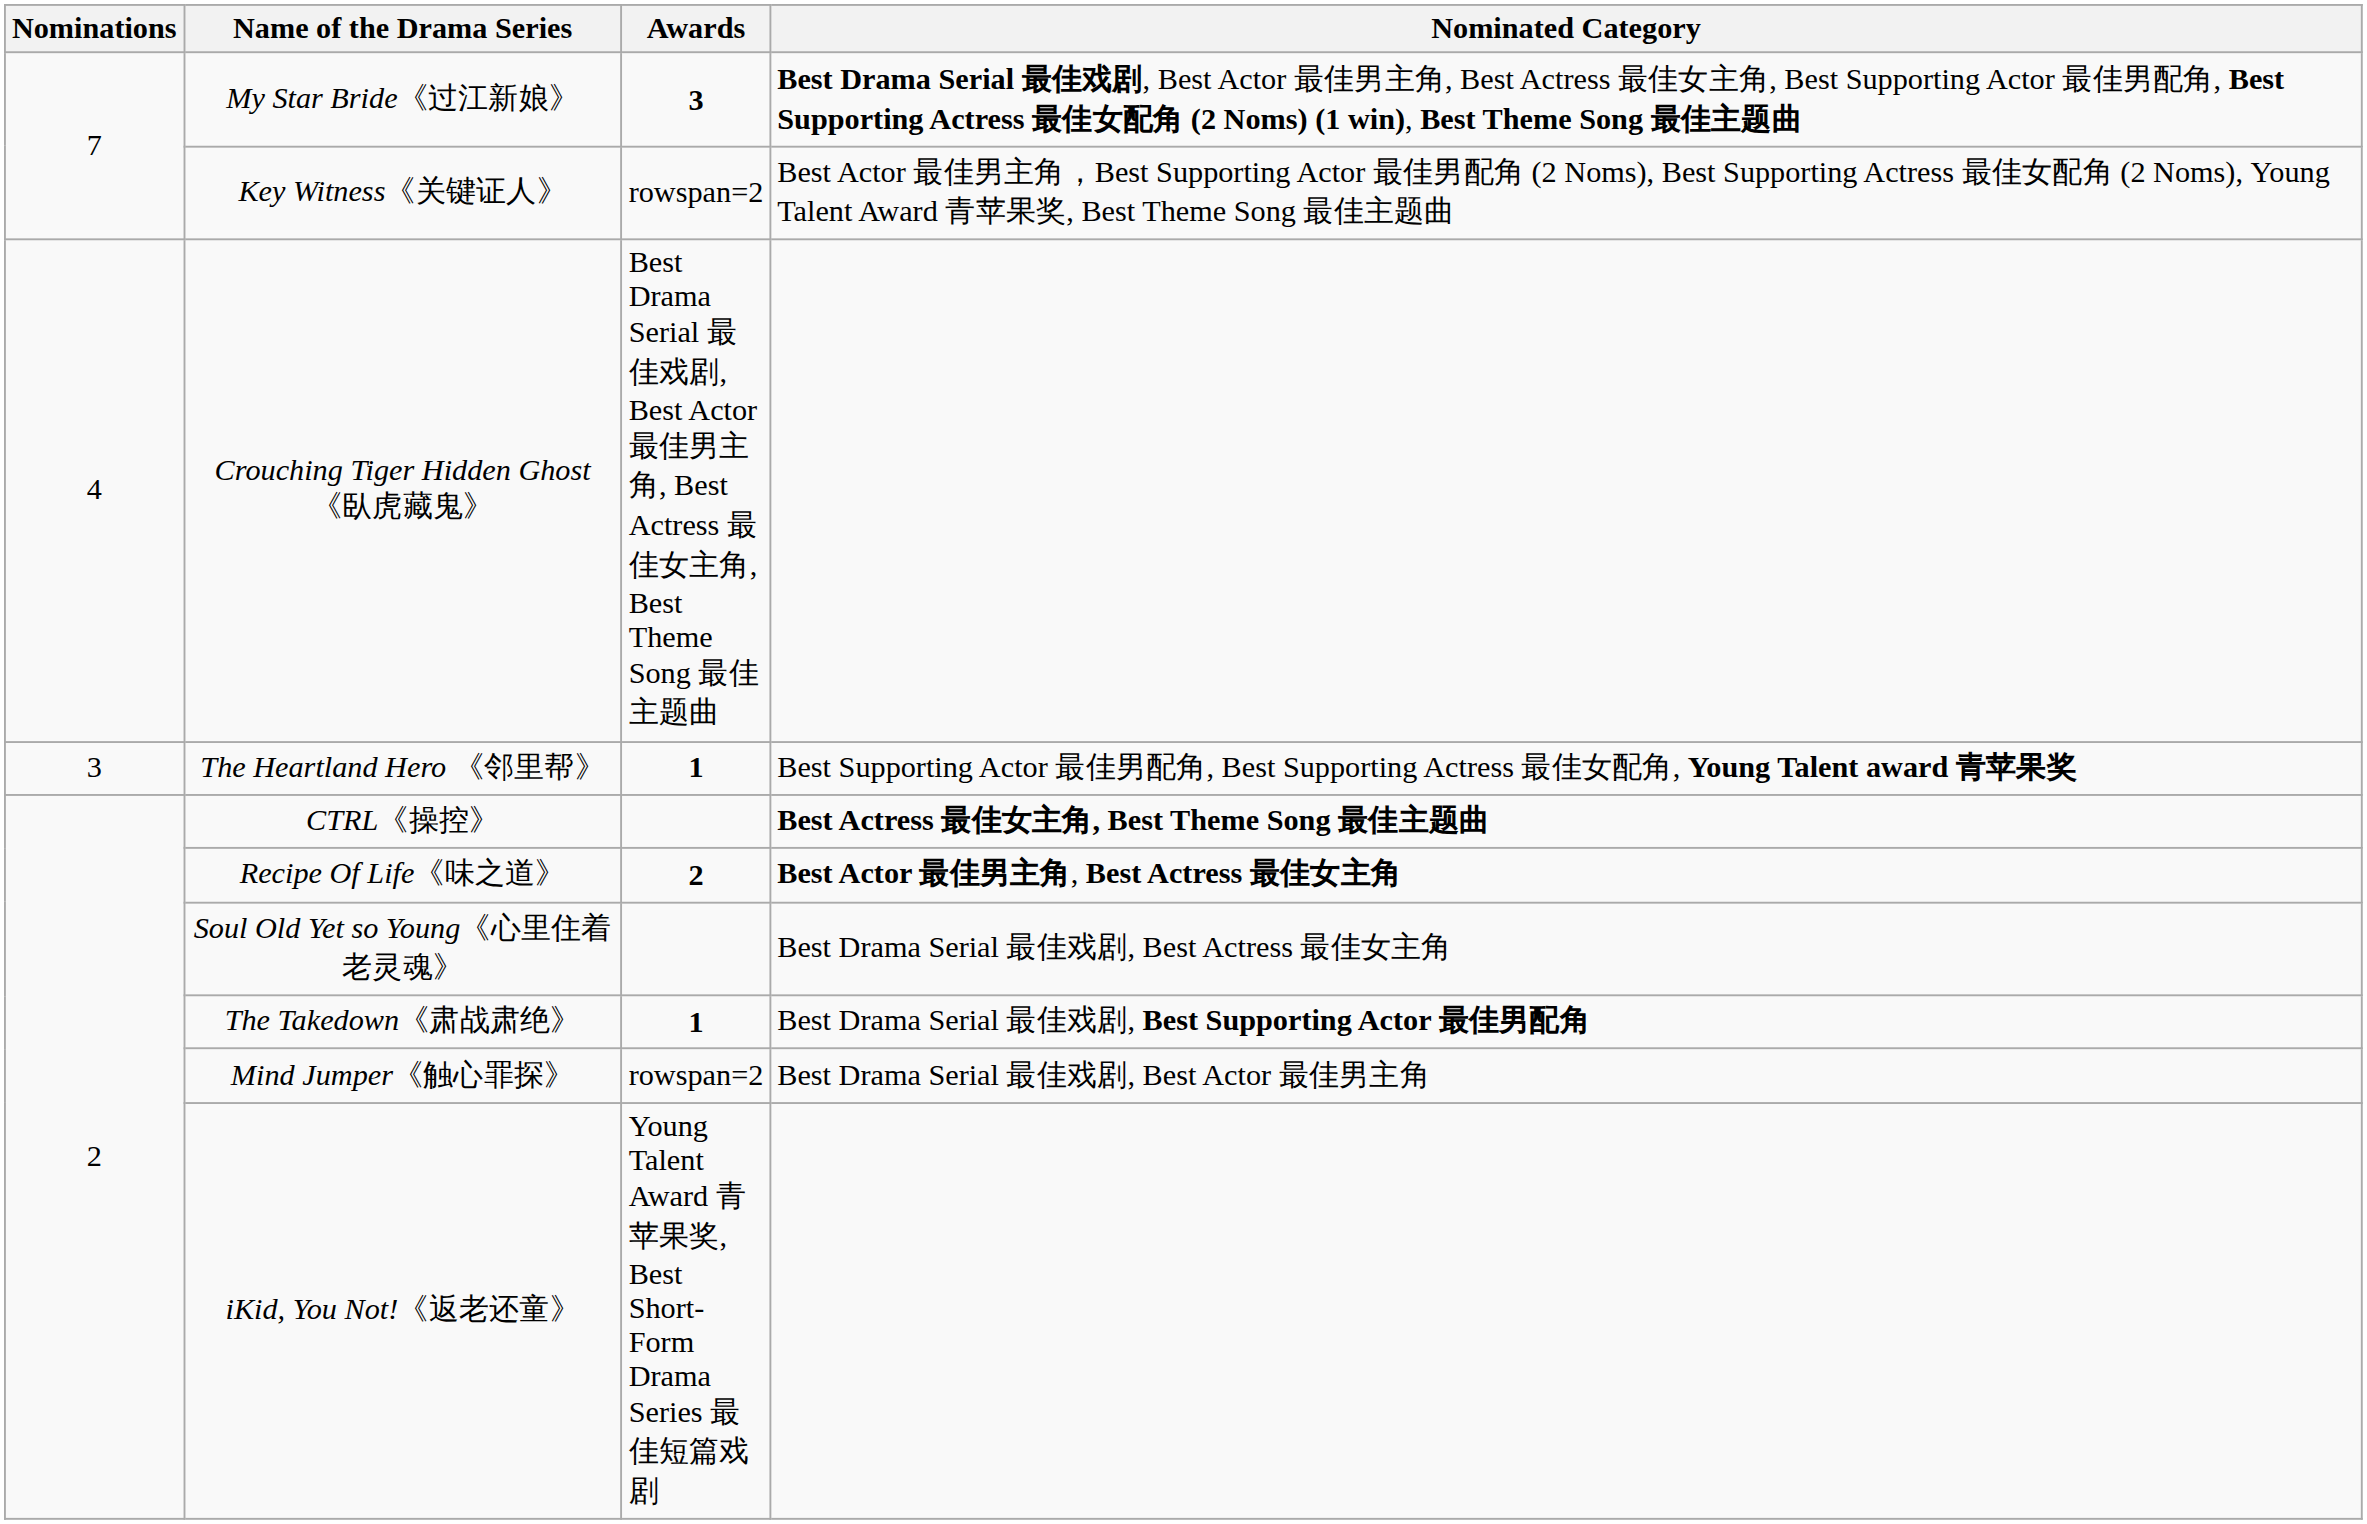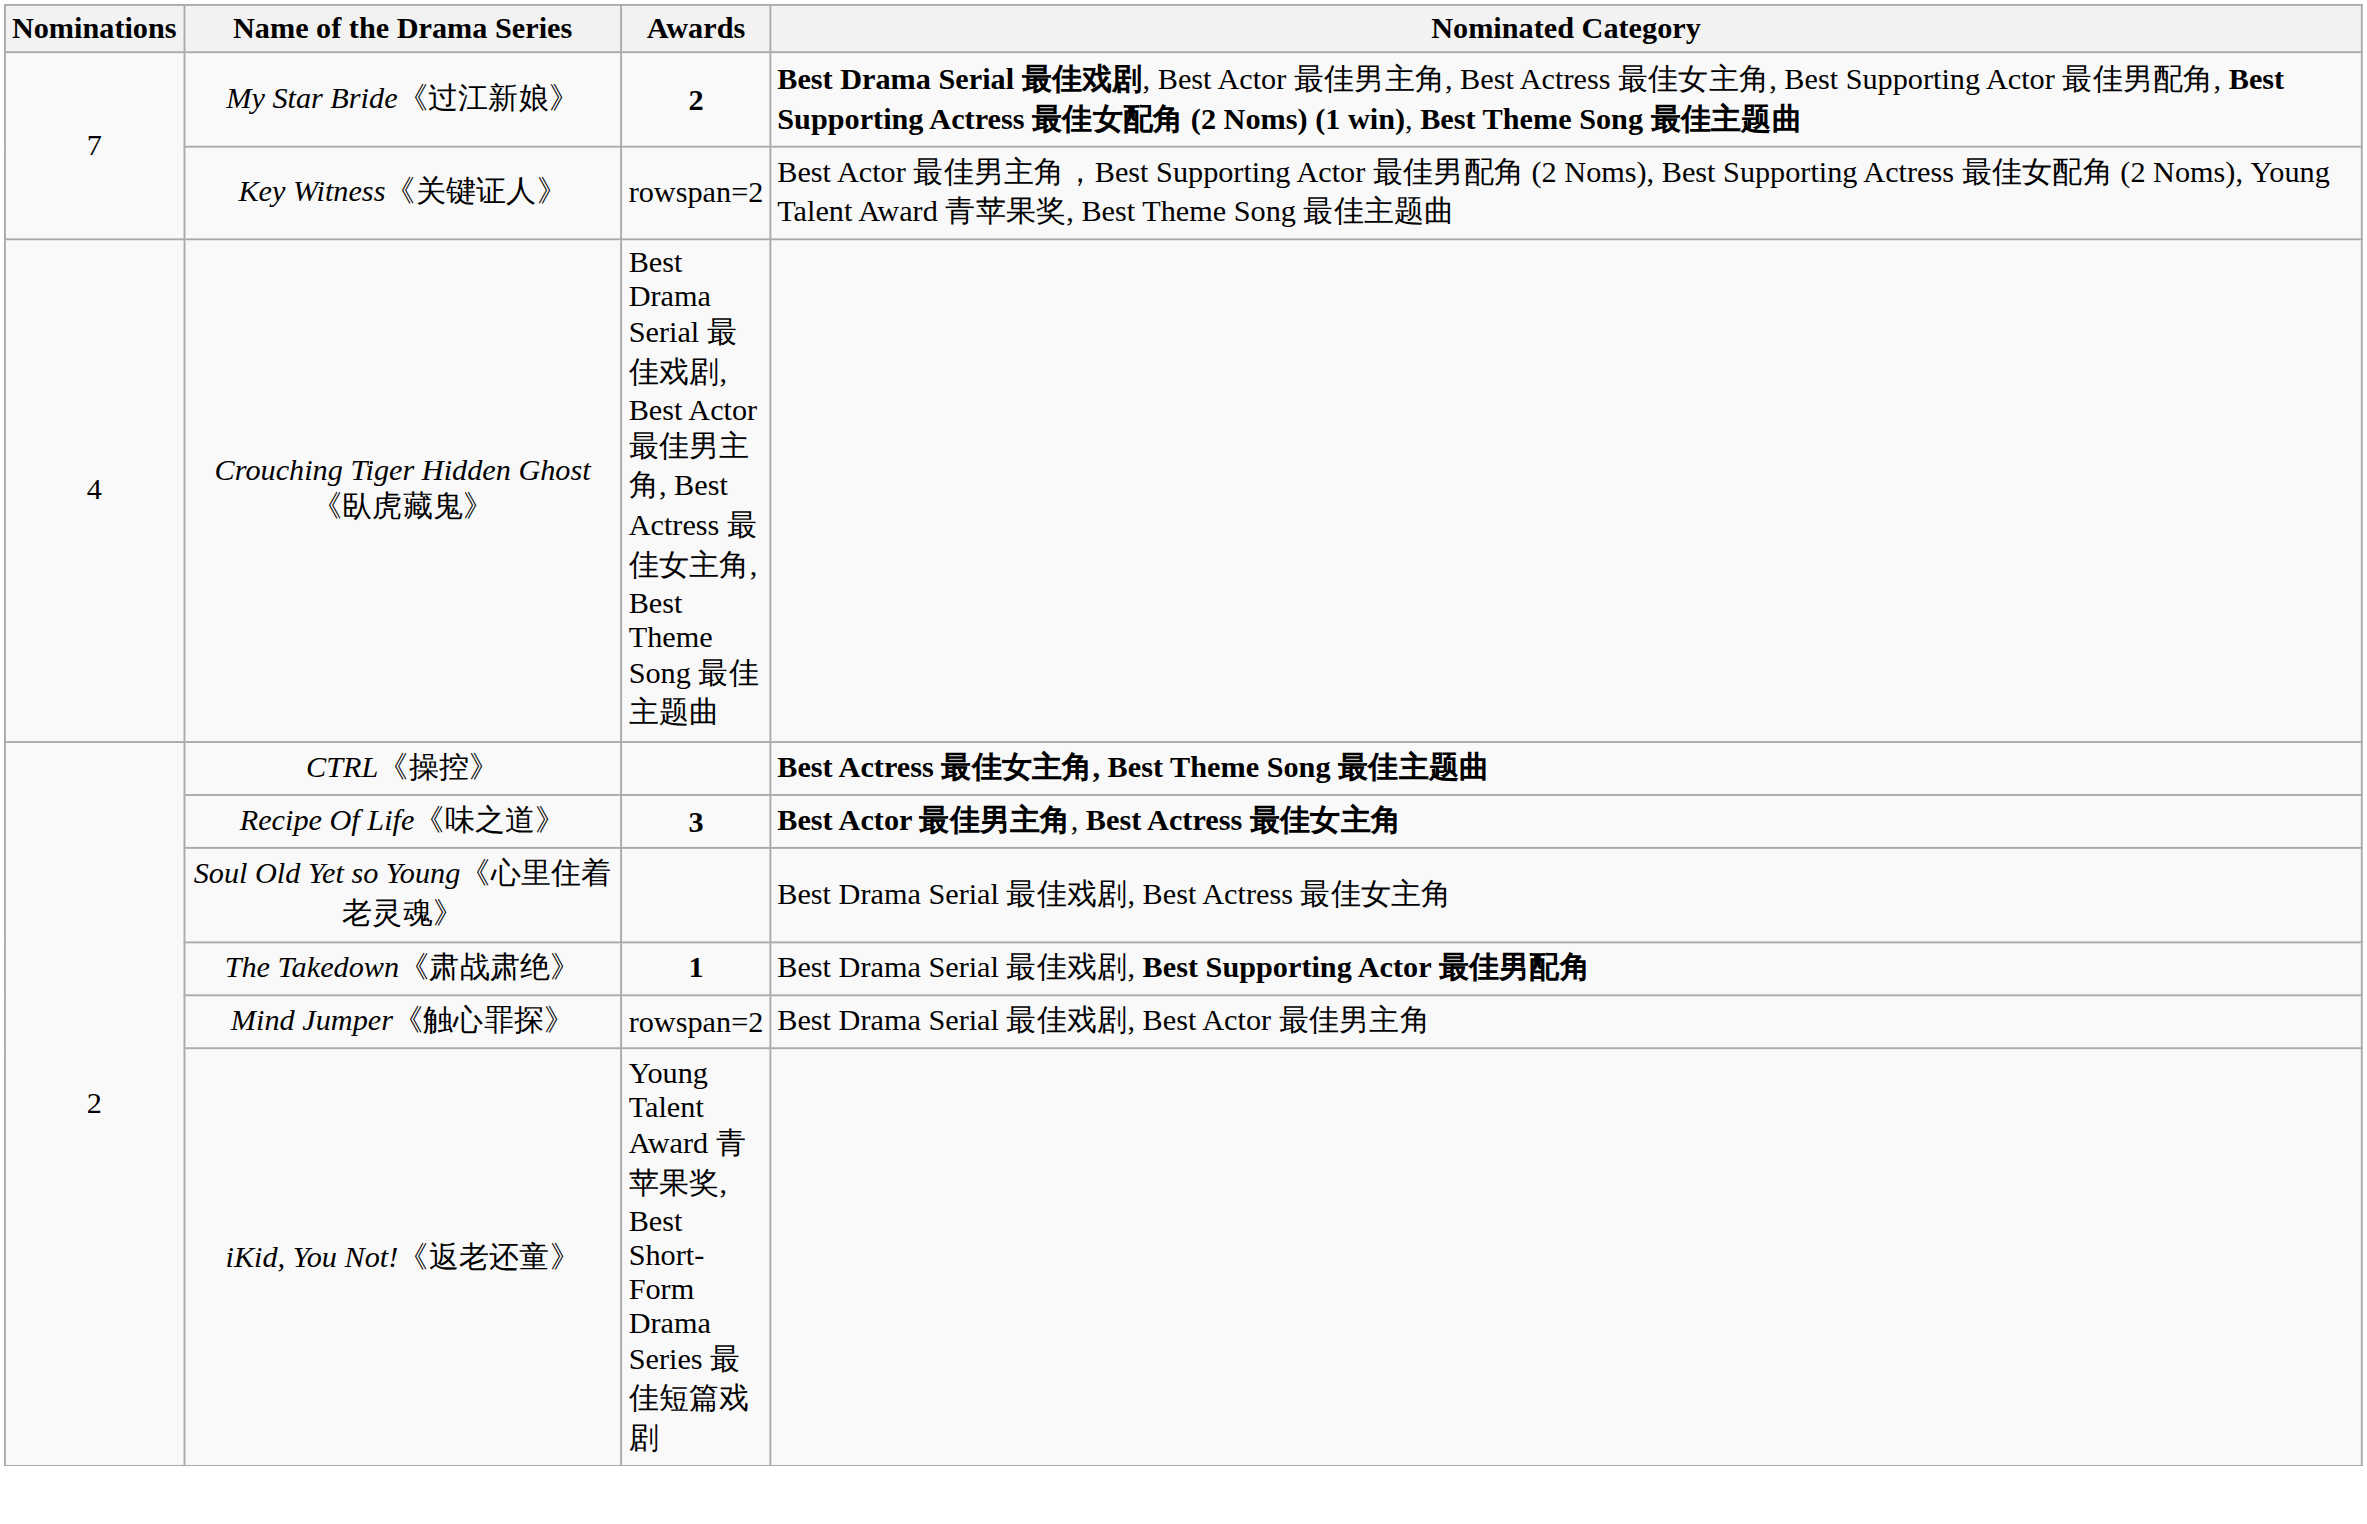My Star Bride《过江新娘》 | Awards: 3 -> 2
- row: 3 | The Heartland Hero 《邻里帮》 | 1 | Best Supporting Actor 最佳男配角, Best Supporting Actress 最佳女配角, Young Talent award 青苹果奖
Recipe Of Life《味之道》 | Awards: 2 -> 3
